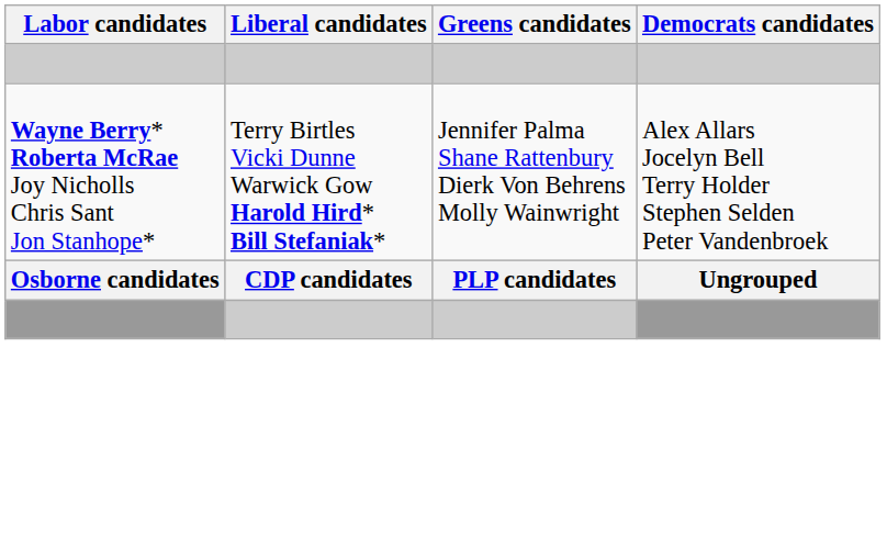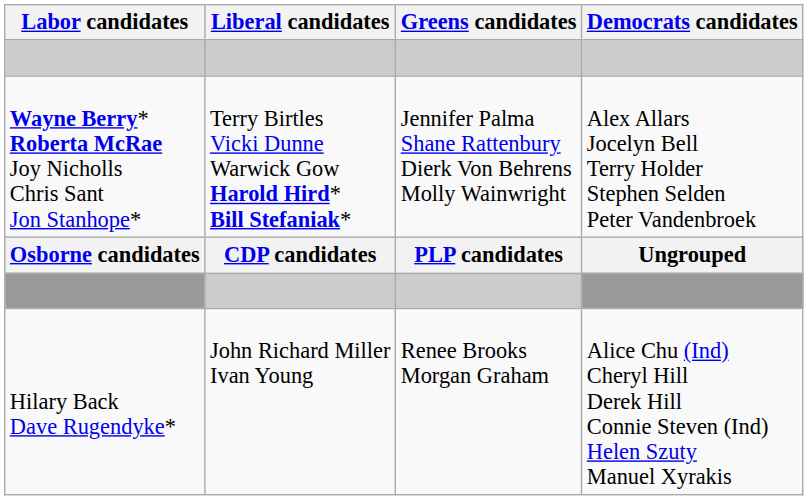+ row: Hilary Back Dave Rugendyke* | John Richard Miller Ivan Young | Renee Brooks Morgan Graham | Alice Chu (Ind) Cheryl Hill Derek Hill Connie Steven (Ind) Helen Szuty Manuel Xyrakis
